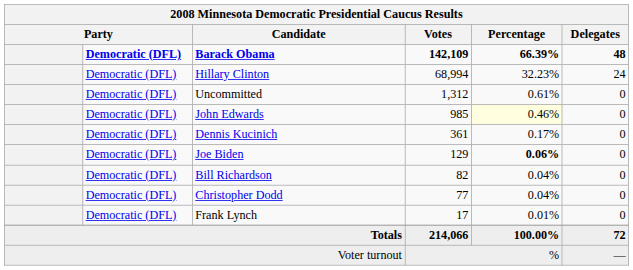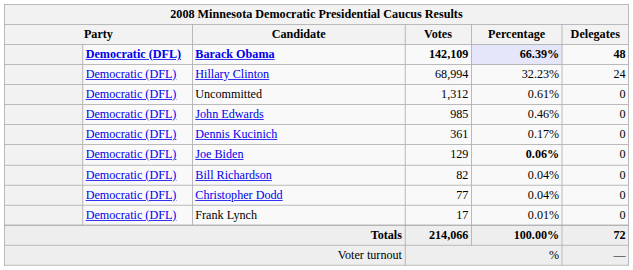Barack Obama | Percentage: no background -> lavender background
John Edwards | Percentage: lightyellow background -> no background
